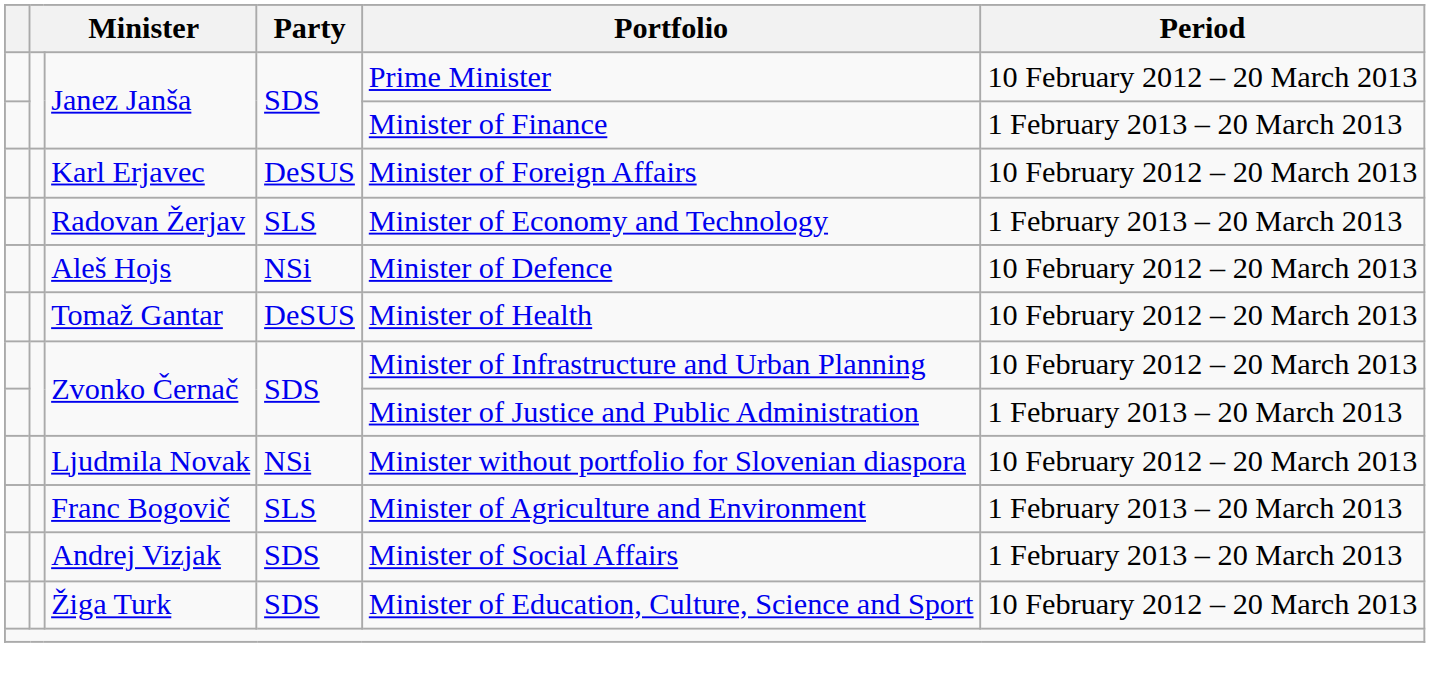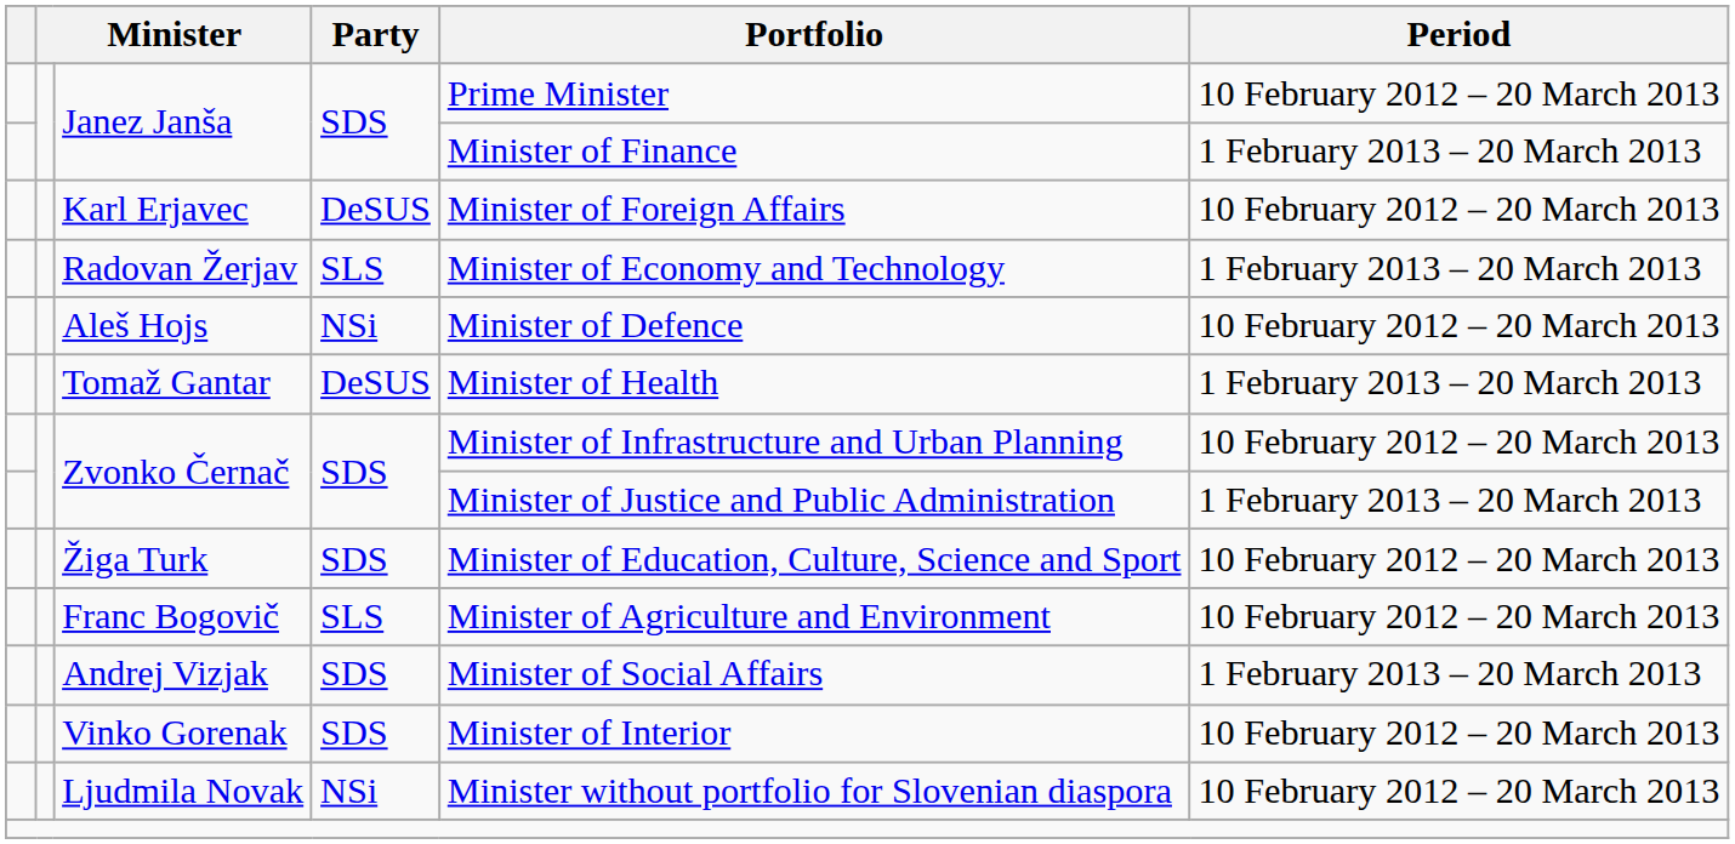Tomaž Gantar | Period: 10 February 2012 – 20 March 2013 -> 1 February 2013 – 20 March 2013
rows swapped: Žiga Turk <-> Ljudmila Novak
Franc Bogovič | Period: 1 February 2013 – 20 March 2013 -> 10 February 2012 – 20 March 2013
+ row: Vinko Gorenak | SDS | Minister of Interior | 10 February 2012 – 20 March 2013
